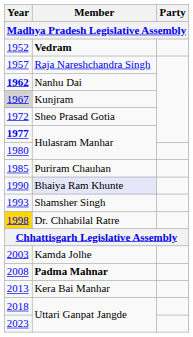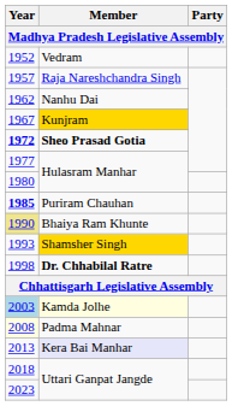1952 / Vedram | Member: bold -> normal
1962 | Year: bold -> normal
1967 | Year: lightgrey background -> no background
1967 | Member: no background -> gold background
1972 | Year: normal -> bold
1972 | Member: normal -> bold
1977 | Year: bold -> normal
1985 | Year: normal -> bold
1990 | Year: no background -> khaki background
1990 | Member: lavender background -> no background
1993 | Member: no background -> gold background
1998 | Year: gold background -> no background
1998 | Member: normal -> bold
2003 | Year: no background -> lightblue background
2003 | Member: no background -> lightyellow background
2008 | Year: no background -> lightyellow background
2008 | Member: bold -> normal
2013 | Member: no background -> lavender background
